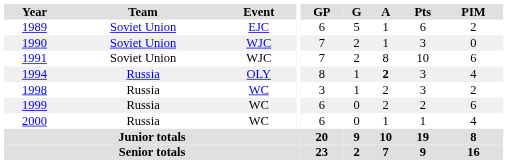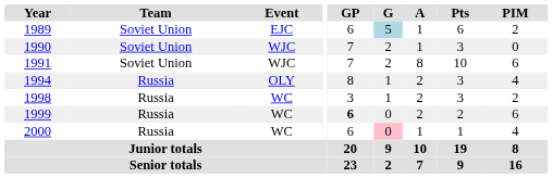1989 | G: no background -> lightblue background
1994 | A: bold -> normal
1999 | GP: normal -> bold
2000 | G: no background -> pink background
